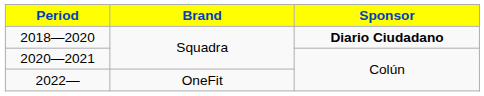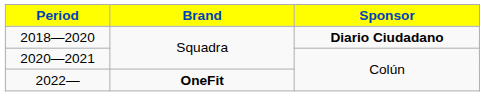2022— | Brand: normal -> bold
